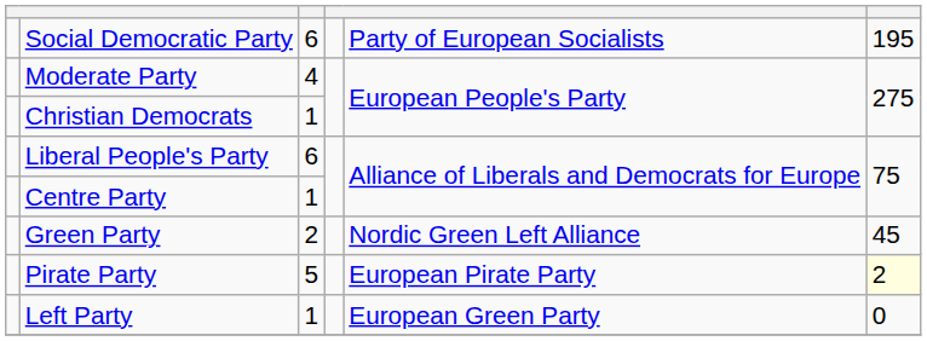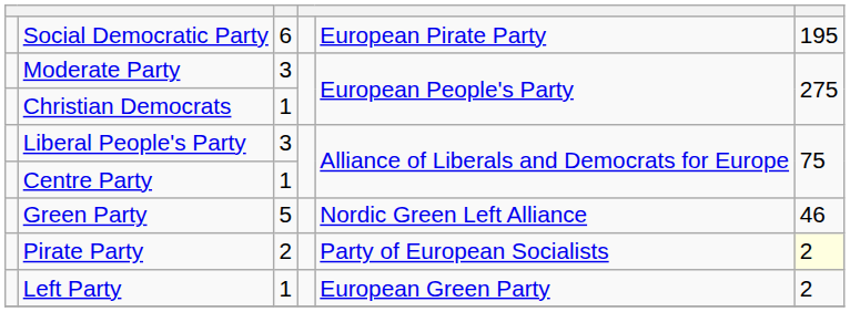Social Democratic Party | column 5: Party of European Socialists -> European Pirate Party
Moderate Party | column 3: 4 -> 3
Liberal People's Party | column 3: 6 -> 3
Green Party | column 3: 2 -> 5
Green Party | column 6: 45 -> 46
Pirate Party | column 3: 5 -> 2
Pirate Party | column 5: European Pirate Party -> Party of European Socialists
Left Party | column 6: 0 -> 2
